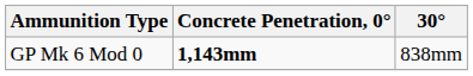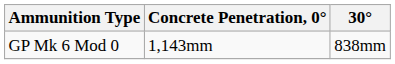GP Mk 6 Mod 0 | Concrete Penetration, 0°: bold -> normal
